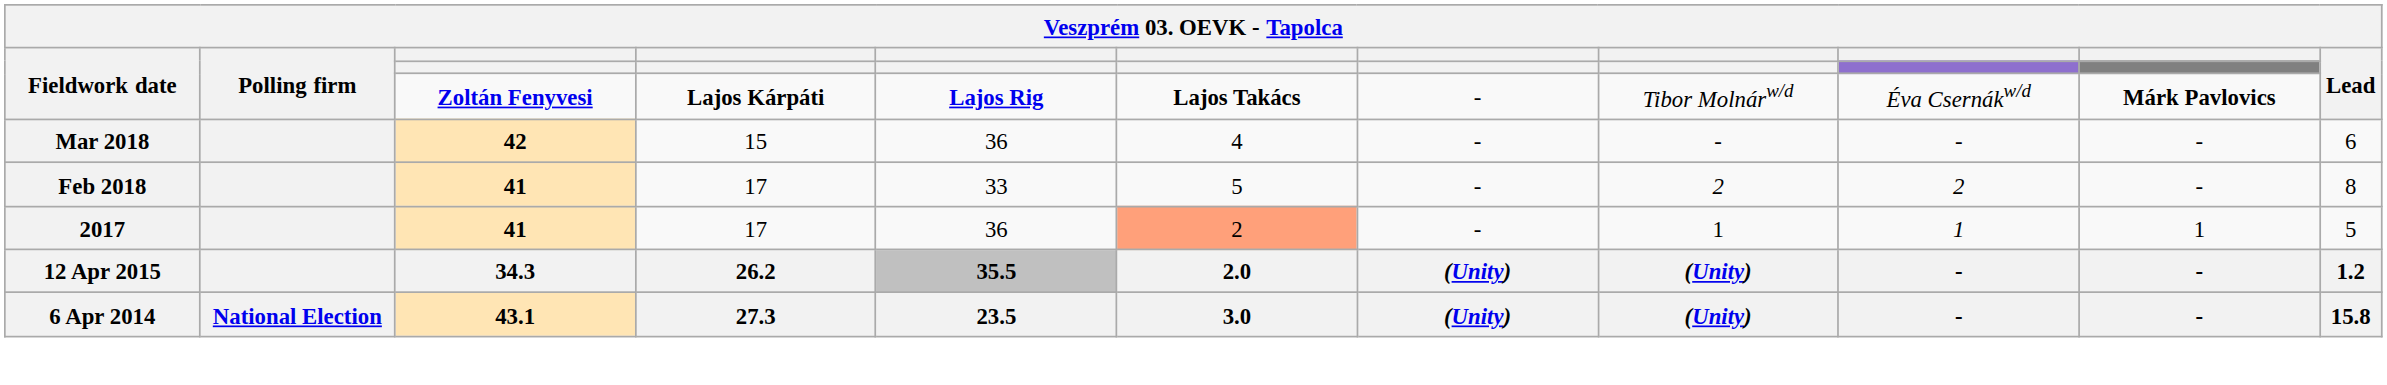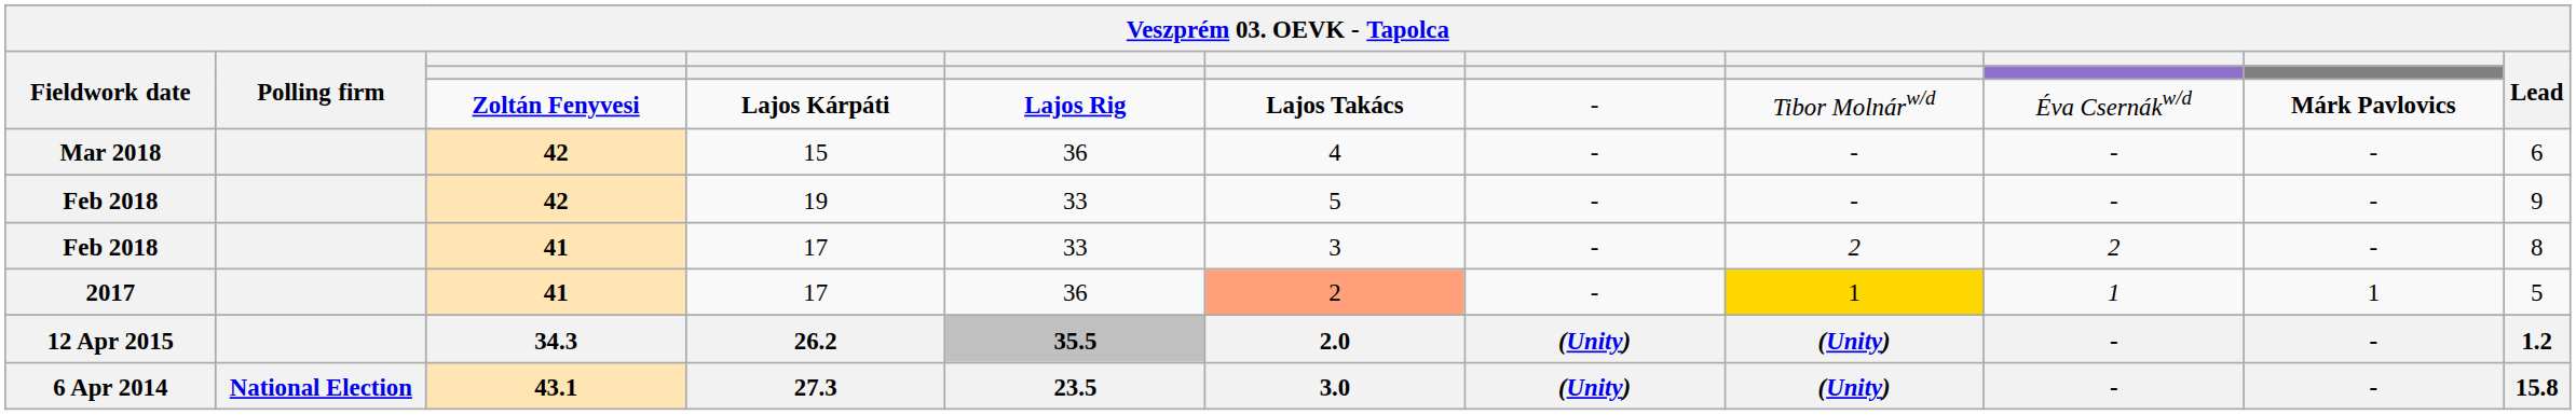+ row: Feb 2018 | 42 | 19 | 33 | 5 | - | - | - | - | 9
Feb 2018 / 17 | column 6: 5 -> 3
2017 | column 8: no background -> gold background
